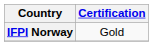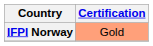IFPI Norway | Certification: no background -> lightsalmon background
